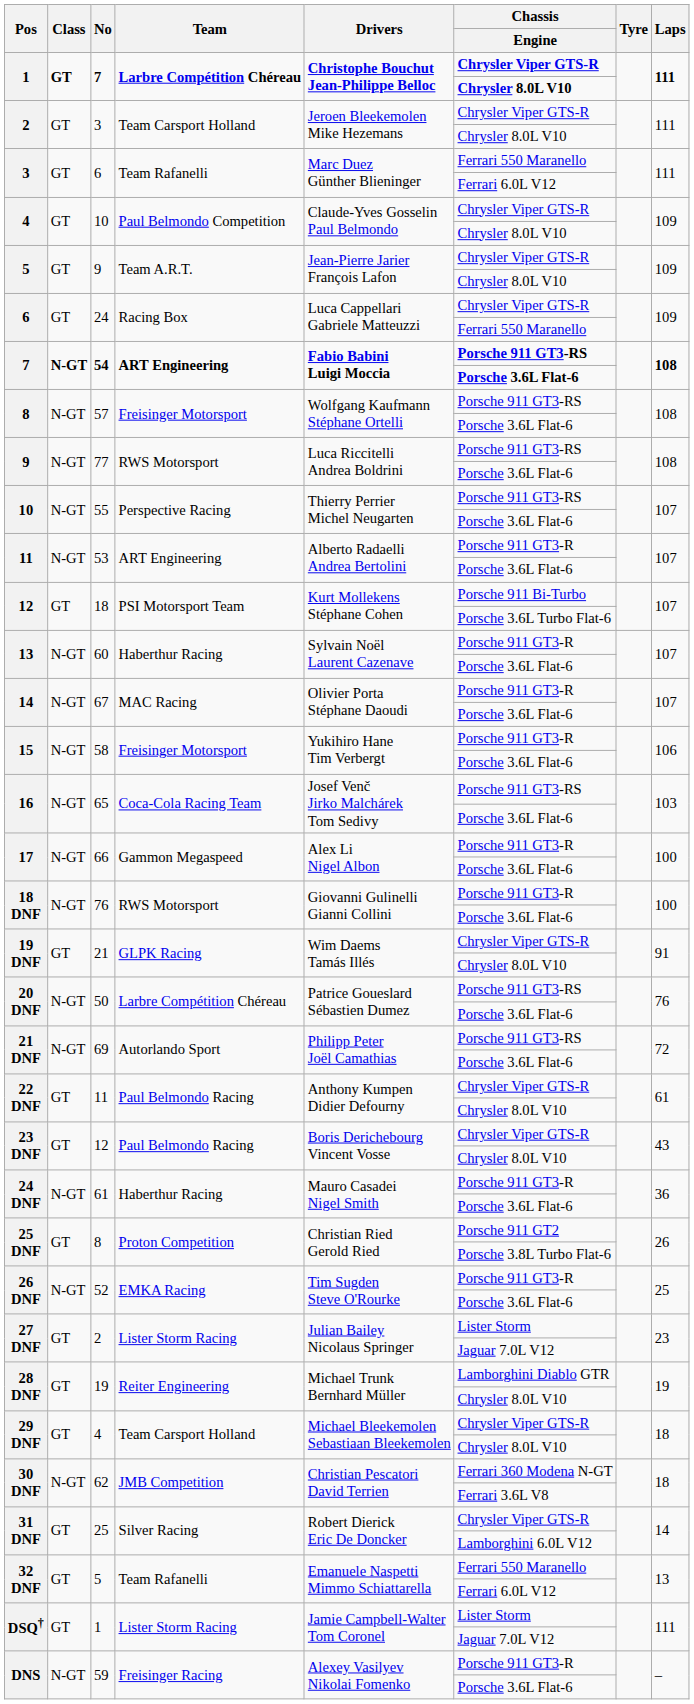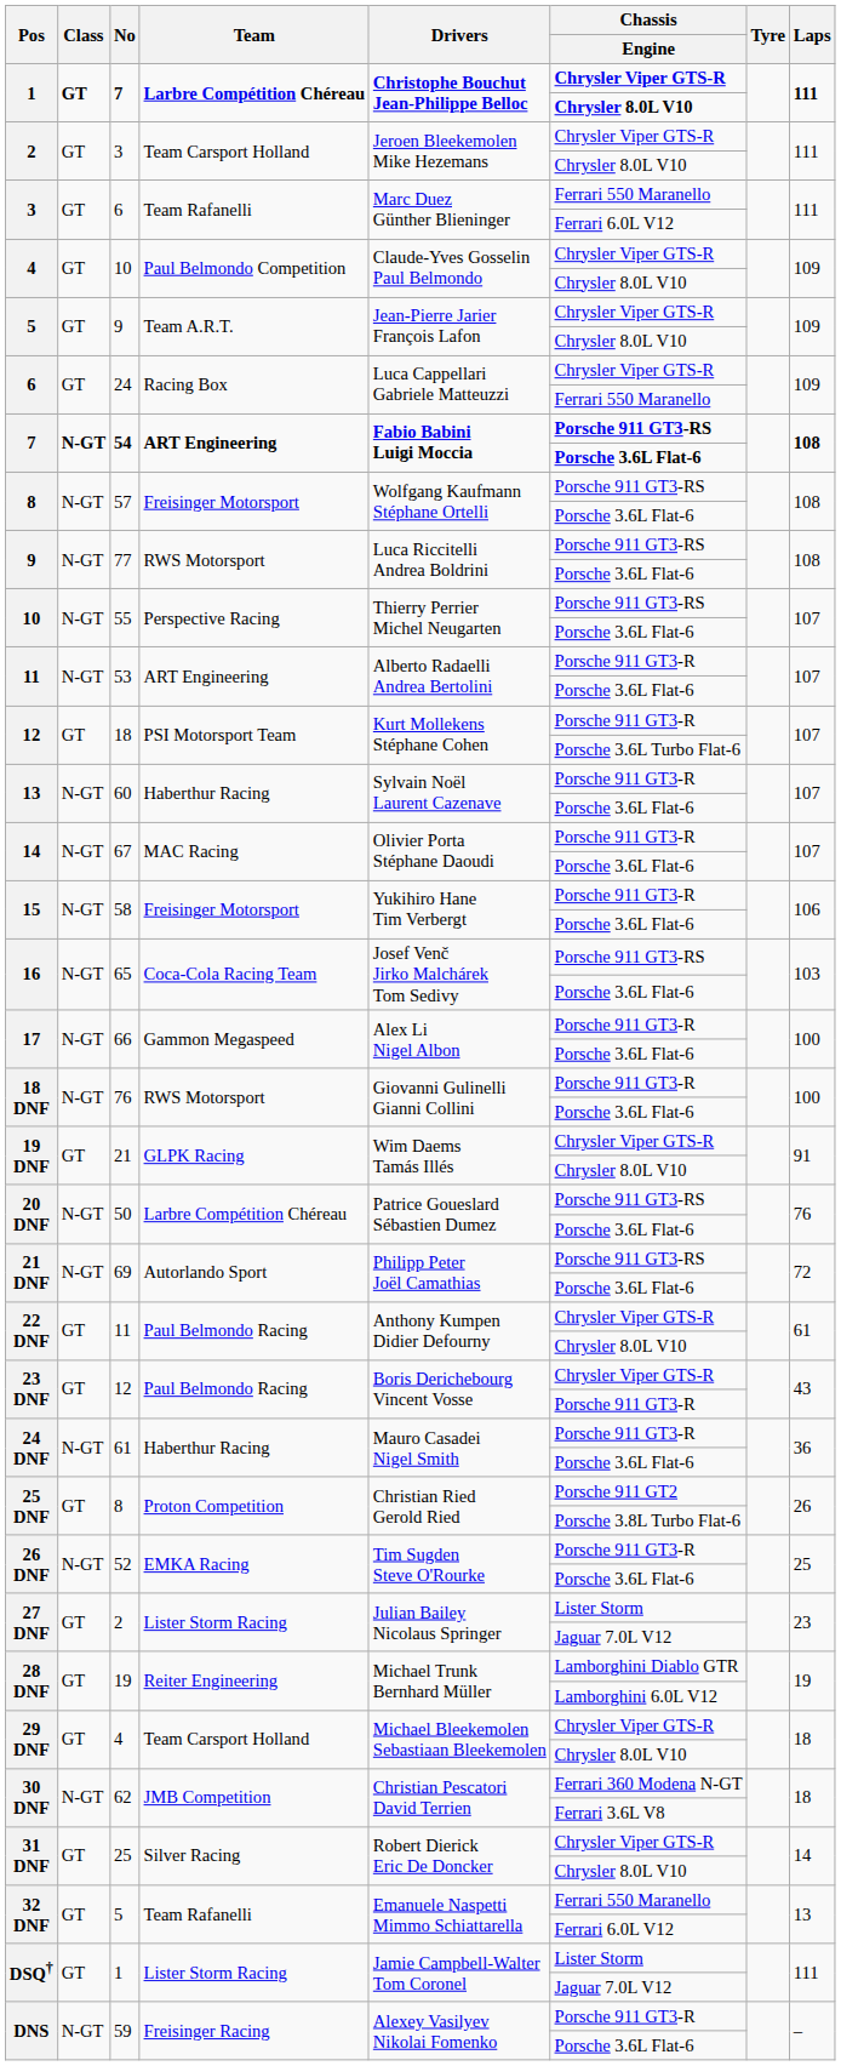row 25 | Chassis / Engine: Porsche 911 Bi-Turbo -> Porsche 911 GT3-R
row 48 | Chassis / Engine: Chrysler 8.0L V10 -> Porsche 911 GT3-R
row 58 | Chassis / Engine: Chrysler 8.0L V10 -> Lamborghini 6.0L V12
row 64 | Chassis / Engine: Lamborghini 6.0L V12 -> Chrysler 8.0L V10
